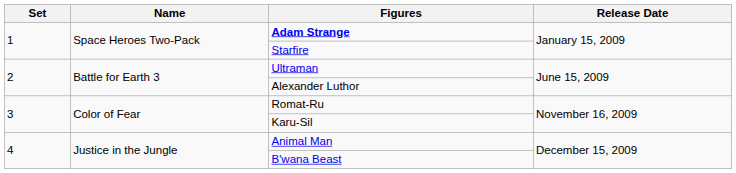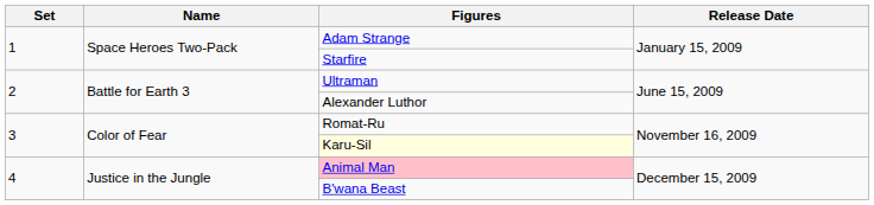Adam Strange | Figures: bold -> normal
Karu-Sil | Figures: no background -> lightyellow background
Animal Man | Figures: no background -> pink background
